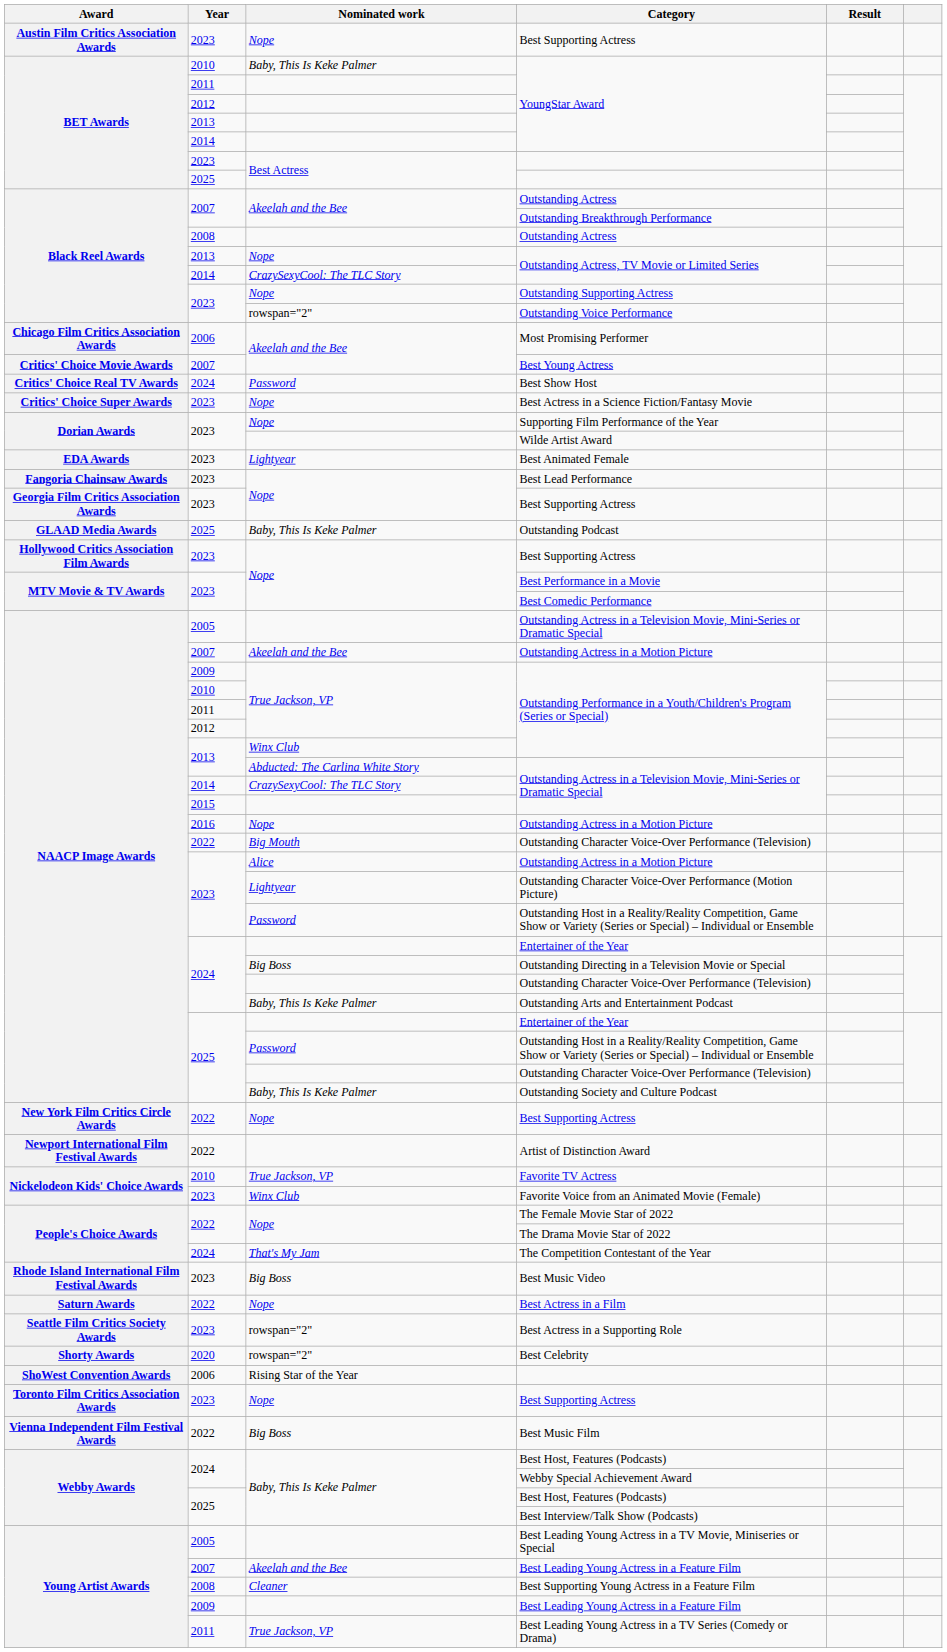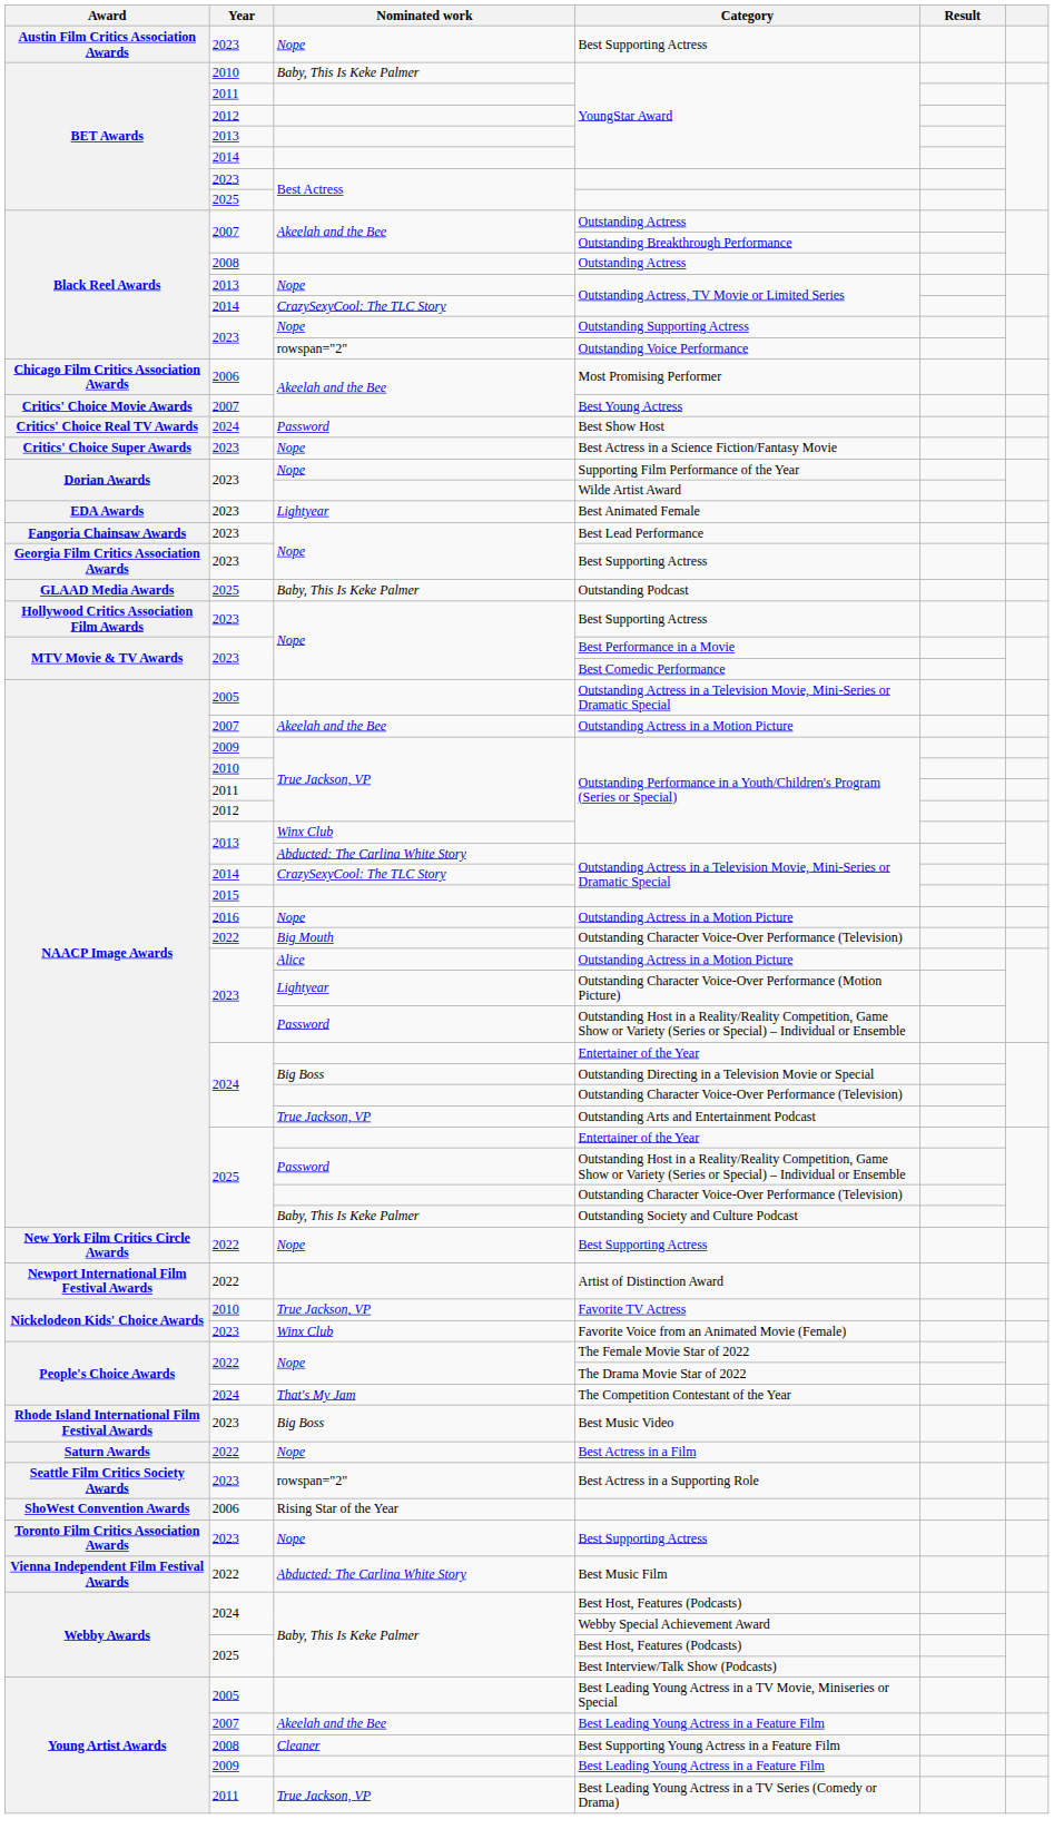Outstanding Arts and Entertainment Podcast | Nominated work: Baby, This Is Keke Palmer -> True Jackson, VP
- row: Shorty Awards | 2020 | rowspan="2" | Best Celebrity
Best Music Film | Nominated work: Big Boss -> Abducted: The Carlina White Story
